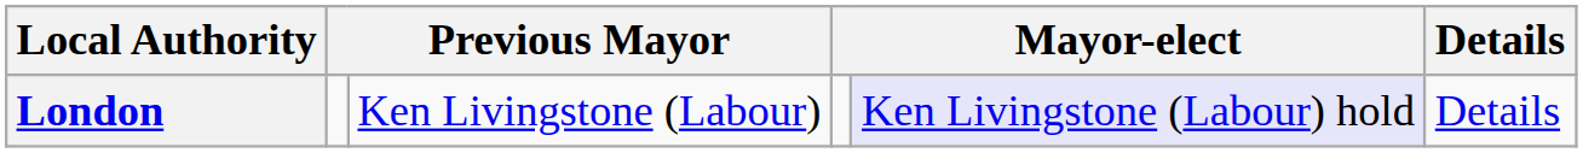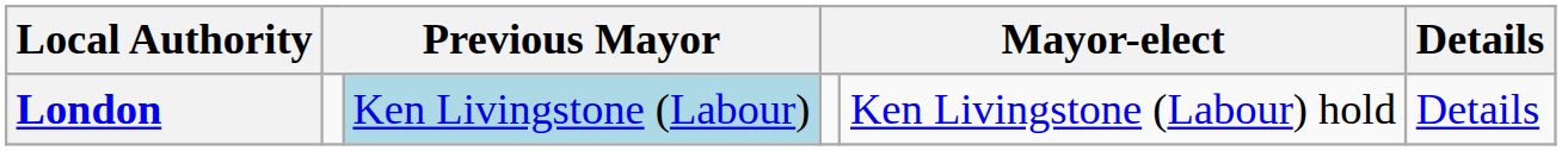London | column 3: no background -> lightblue background
London | column 5: lavender background -> no background
